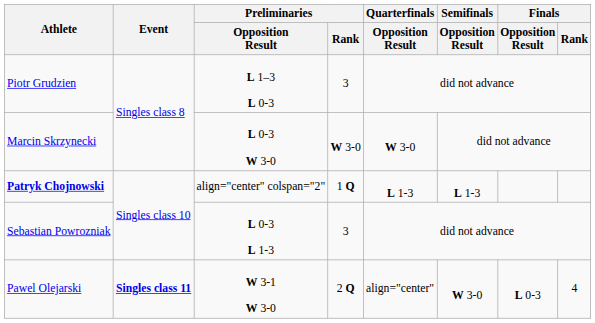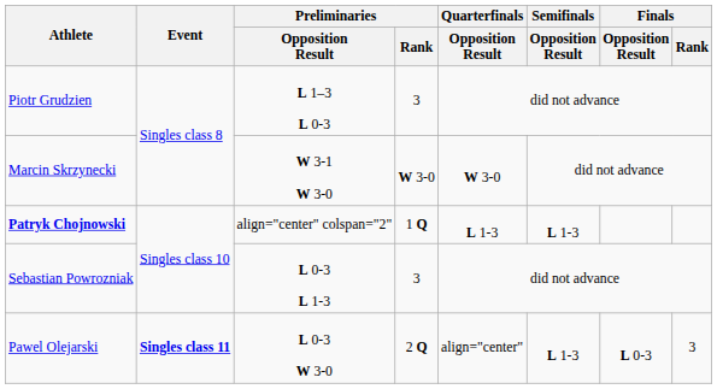Marcin Skrzynecki | Preliminaries / Opposition Result: L 0-3 W 3-0 -> W 3-1 W 3-0
Pawel Olejarski | Preliminaries / Opposition Result: W 3-1 W 3-0 -> L 0-3 W 3-0
Pawel Olejarski | Semifinals / Opposition Result: W 3-0 -> L 1-3
Pawel Olejarski | Finals / Rank: 4 -> 3
